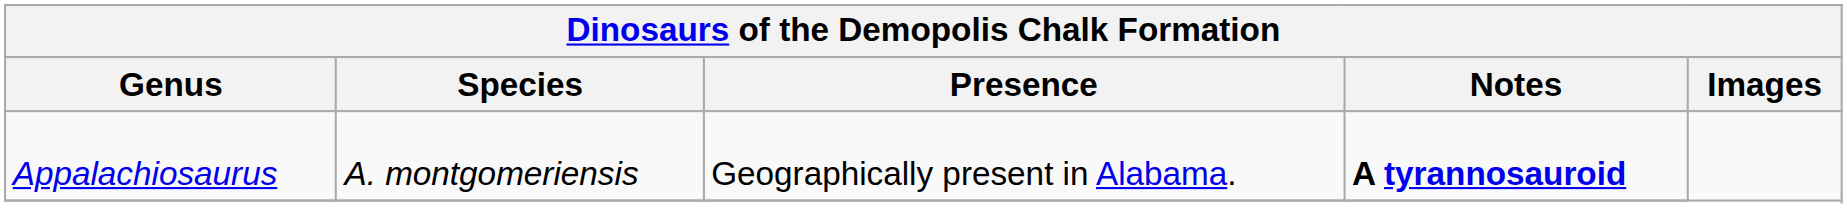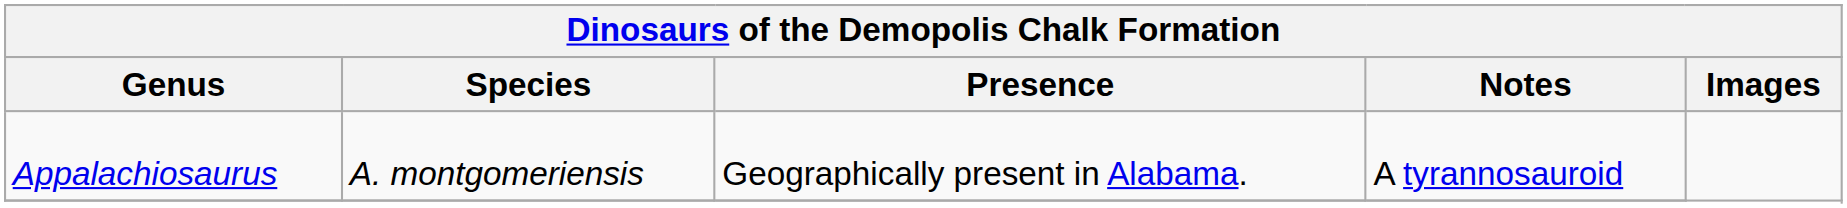Appalachiosaurus | Notes: bold -> normal
